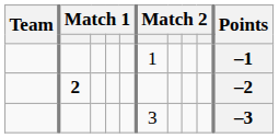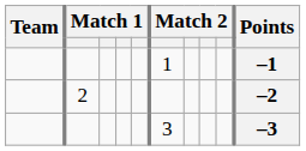2 | column 2: bold -> normal
